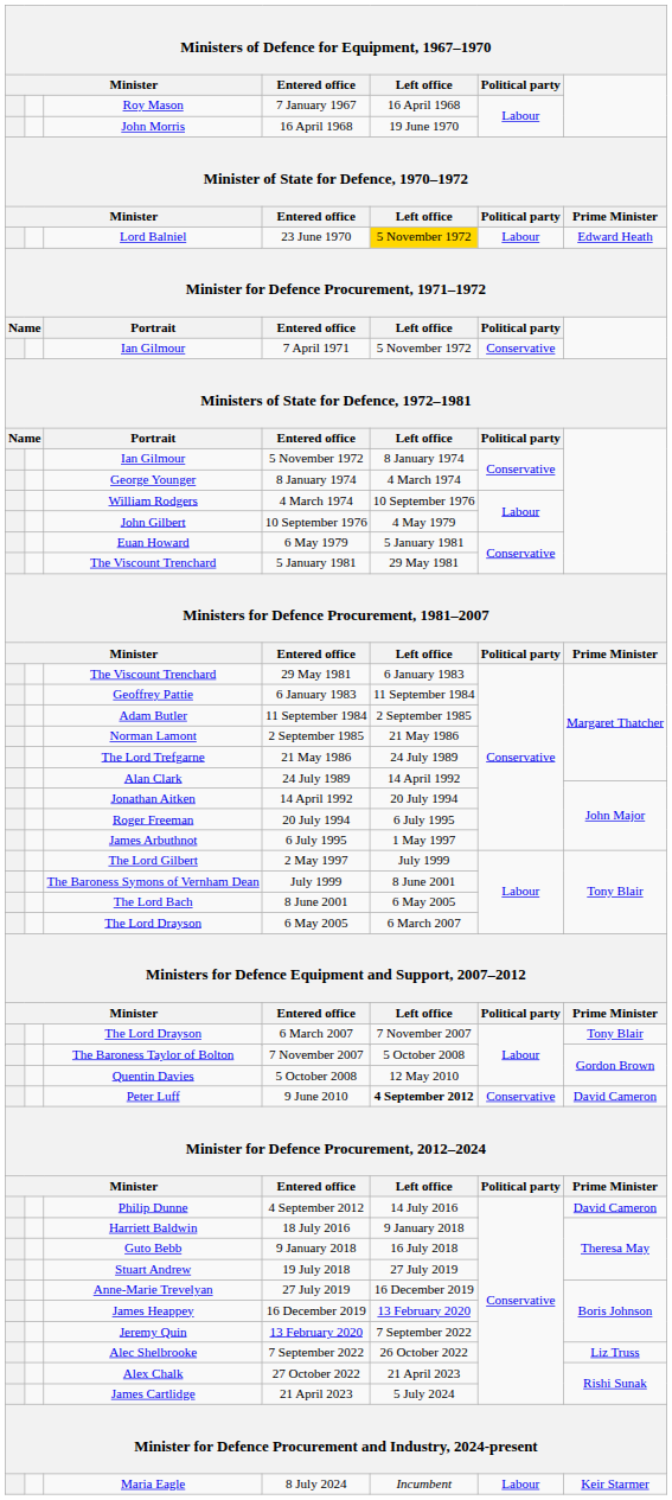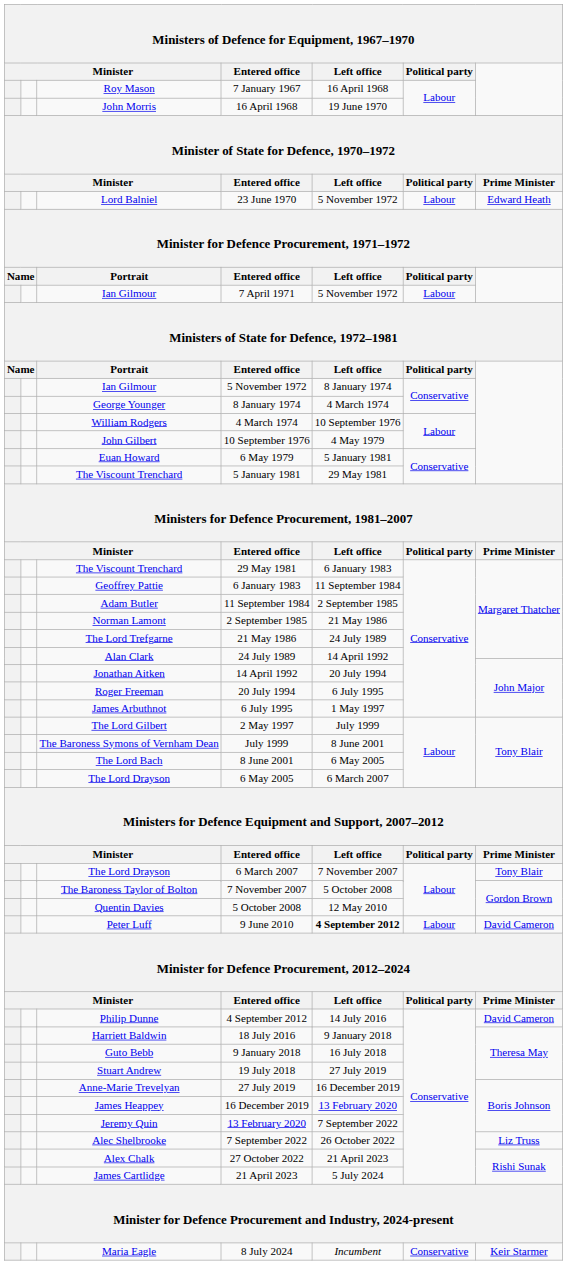23 June 1970 | Left office: gold background -> no background
7 April 1971 | Political party: Conservative -> Labour
9 June 2010 | Political party: Conservative -> Labour
8 July 2024 | Political party: Labour -> Conservative
